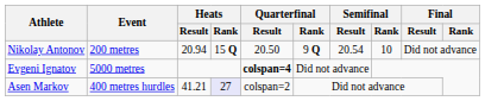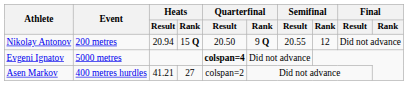Nikolay Antonov | Semifinal / Result: 20.54 -> 20.55
Nikolay Antonov | Semifinal / Rank: 10 -> 12
Asen Markov | Heats / Rank: lavender background -> no background
